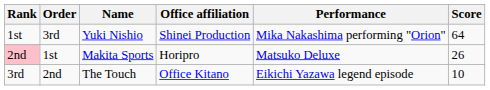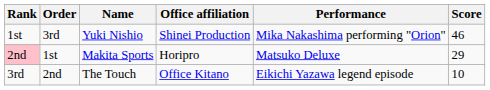row 2 | Score: 64 -> 46
row 3 | Score: 26 -> 29
